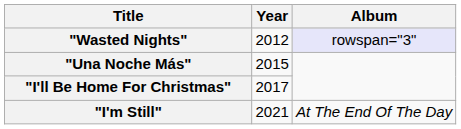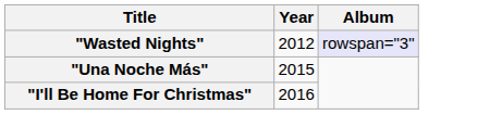"I'll Be Home For Christmas" | Year: 2017 -> 2016
- row: "I'm Still" | 2021 | At The End Of The Day
